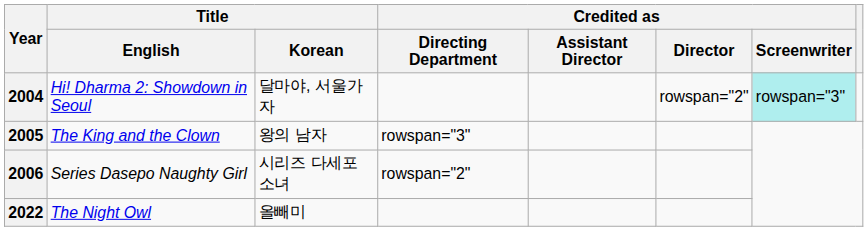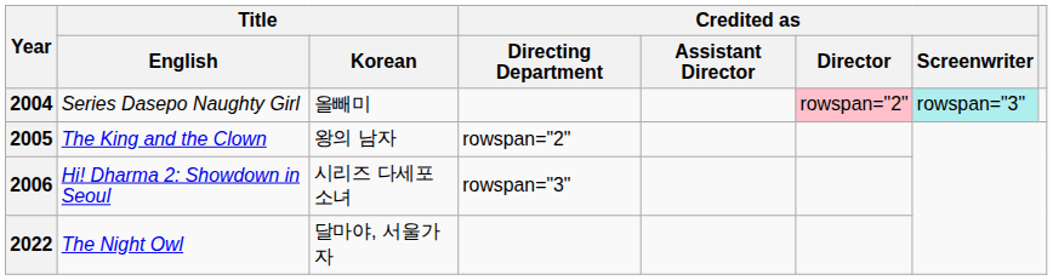2004 | Title / English: Hi! Dharma 2: Showdown in Seoul -> Series Dasepo Naughty Girl
2004 | Title / Korean: 달마야, 서울가자 -> 올빼미
2004 | Credited as / Director: no background -> pink background
2005 | Credited as / Directing Department: rowspan="3" -> rowspan="2"
2006 | Title / English: Series Dasepo Naughty Girl -> Hi! Dharma 2: Showdown in Seoul
2006 | Credited as / Directing Department: rowspan="2" -> rowspan="3"
2022 | Title / Korean: 올빼미 -> 달마야, 서울가자
